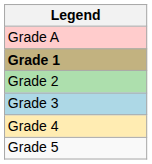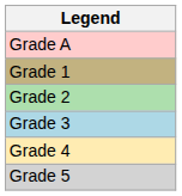row 3 | column 1: bold -> normal
row 7 | column 1: no background -> lightgrey background
